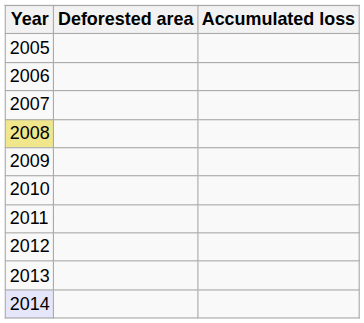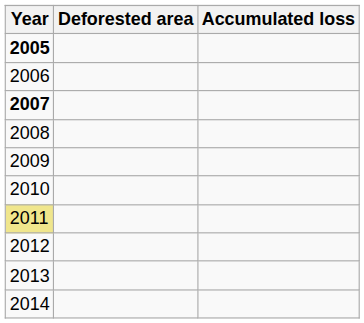2005 | Year: normal -> bold
2007 | Year: normal -> bold
2008 | Year: khaki background -> no background
2011 | Year: no background -> khaki background
2014 | Year: lavender background -> no background
